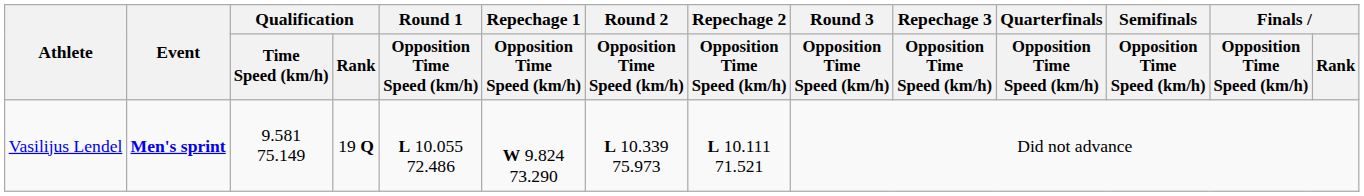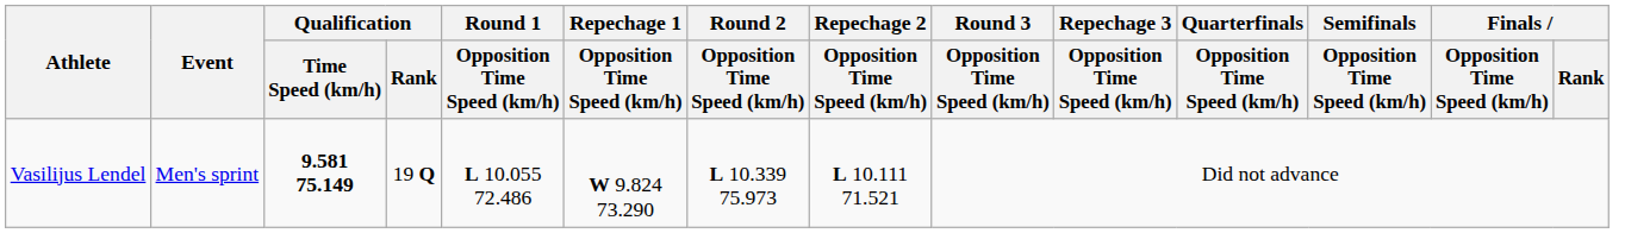Vasilijus Lendel | Event: bold -> normal
Vasilijus Lendel | Qualification / Time Speed (km/h): normal -> bold
